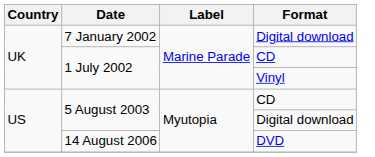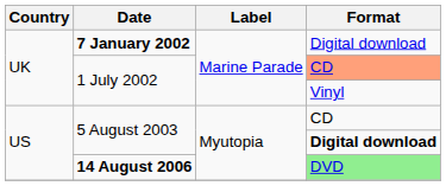7 January 2002 | Date: normal -> bold
1 July 2002 / CD | Format: no background -> lightsalmon background
5 August 2003 / Digital download | Format: normal -> bold
14 August 2006 | Date: normal -> bold
14 August 2006 | Format: no background -> lightgreen background
